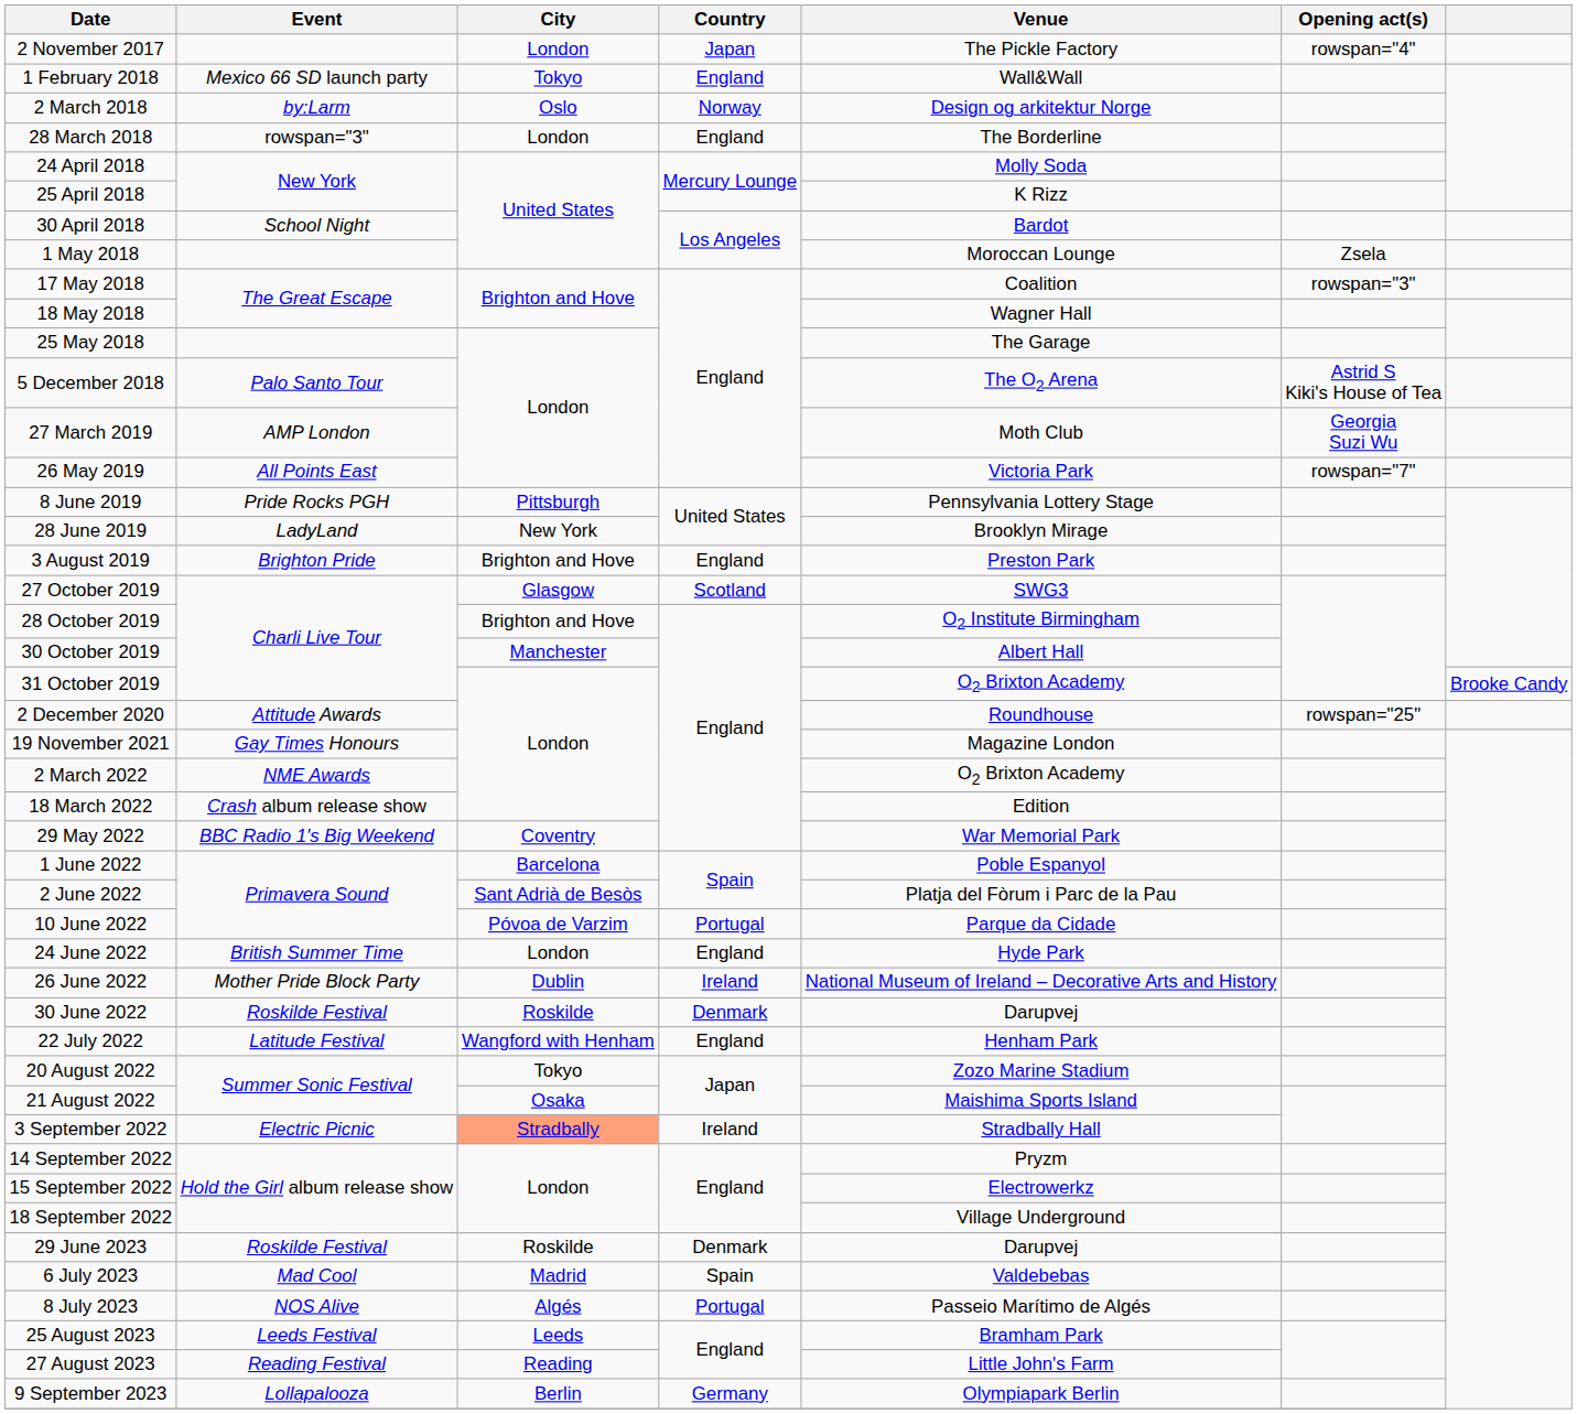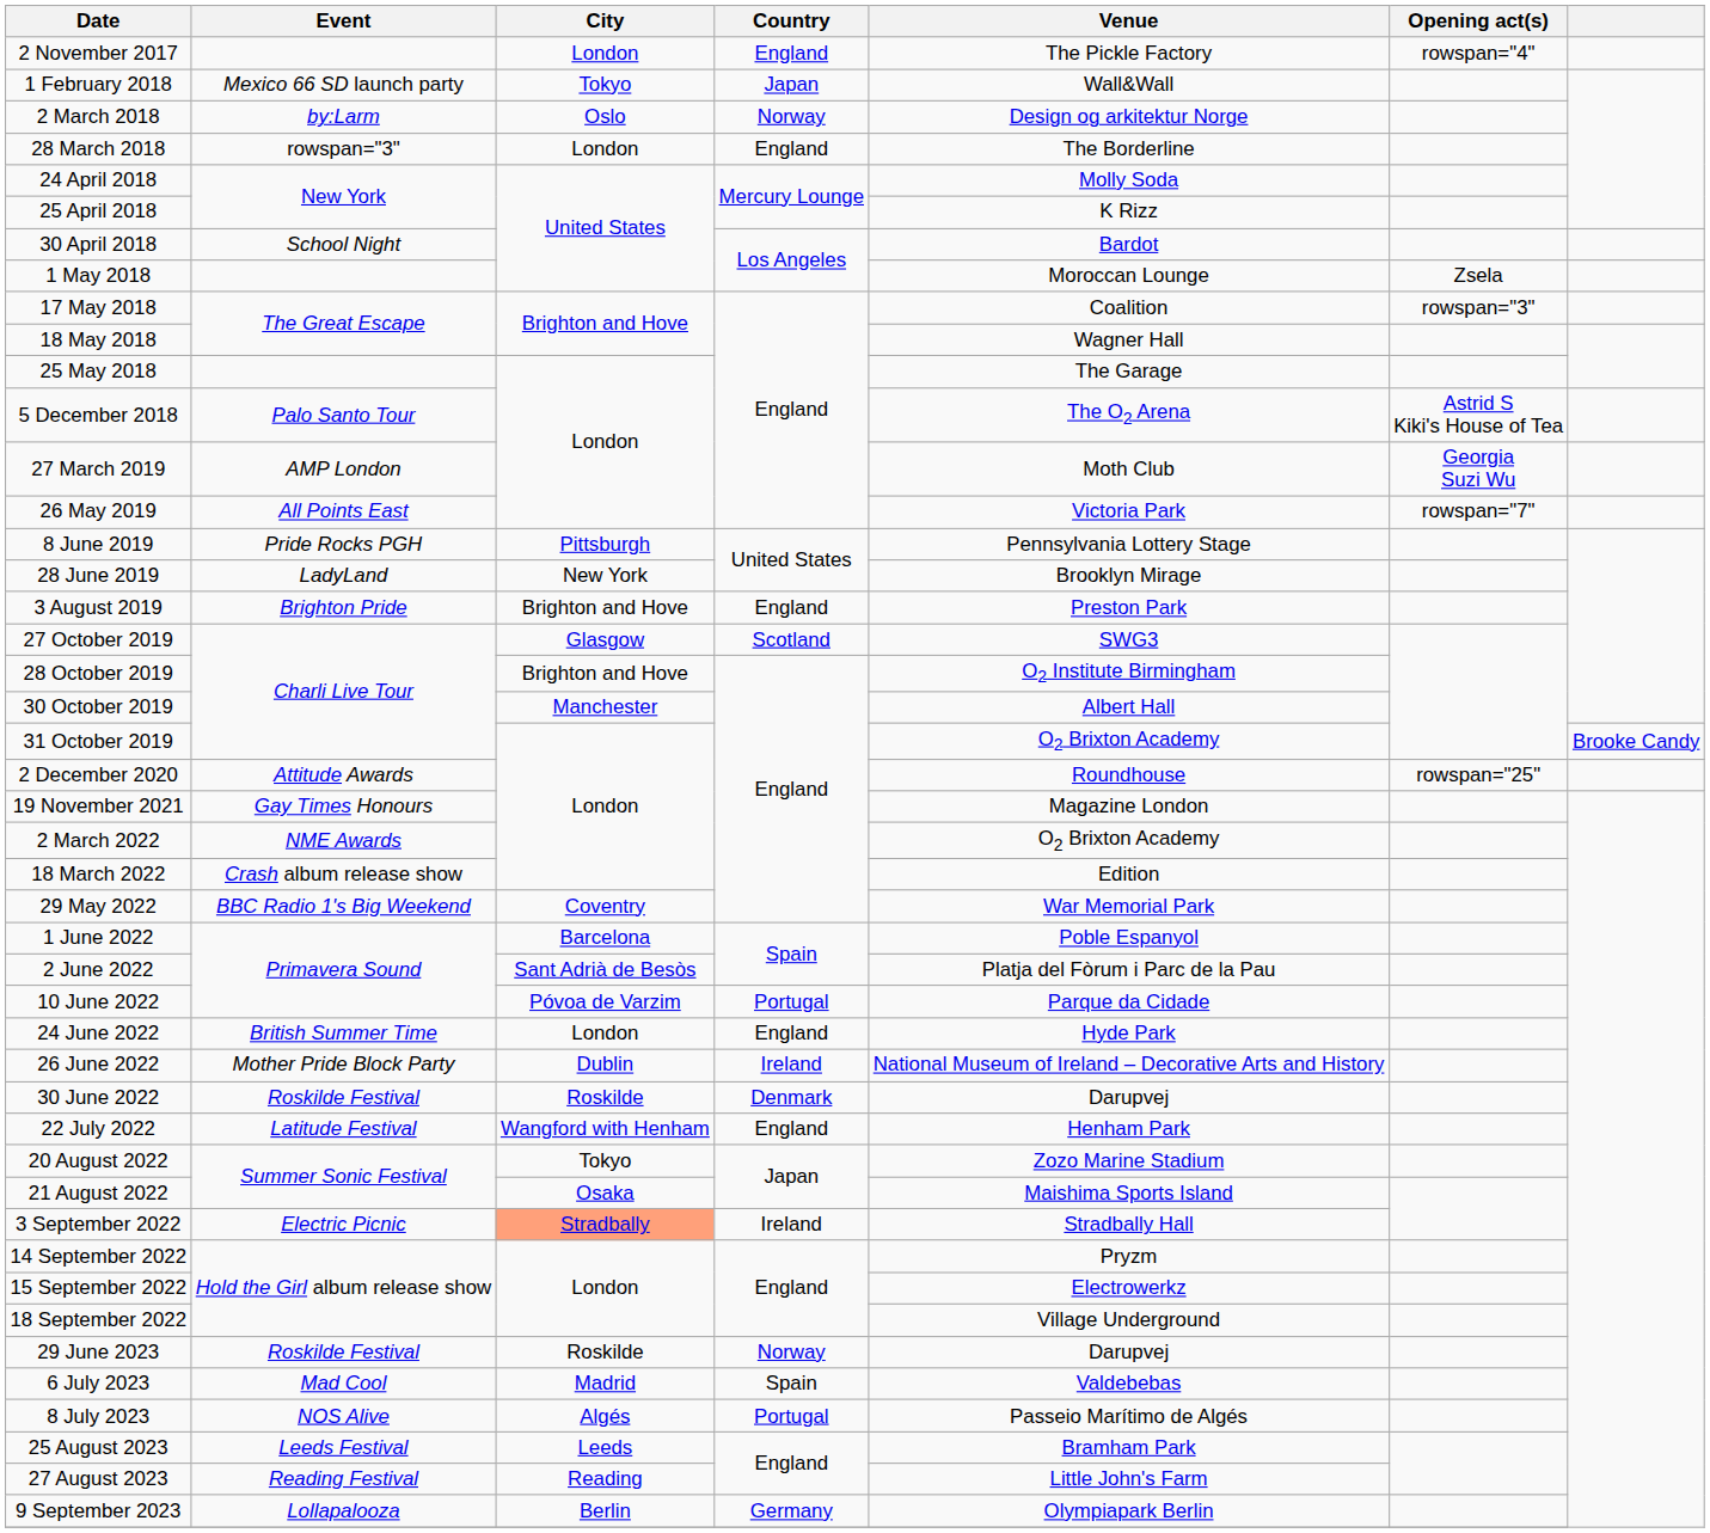2 November 2017 | Country: Japan -> England
1 February 2018 | Country: England -> Japan
29 June 2023 | Country: Denmark -> Norway
